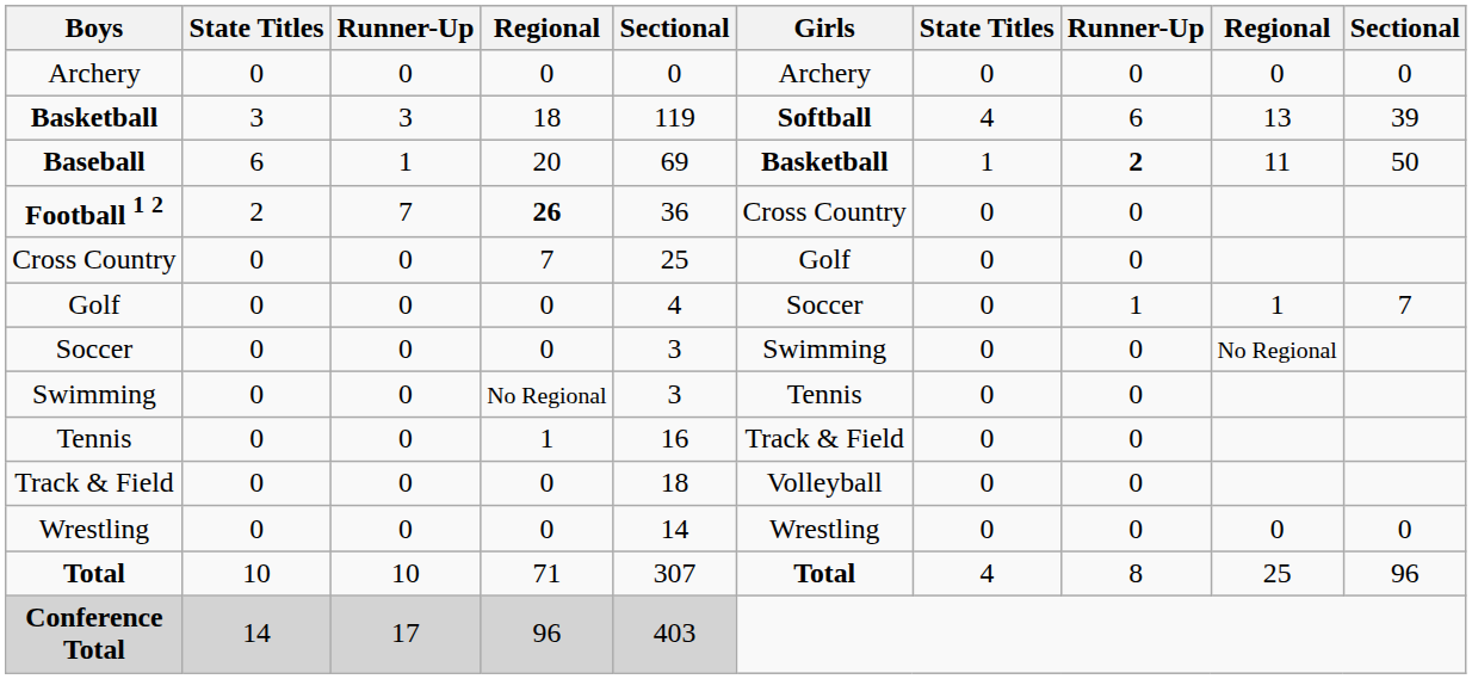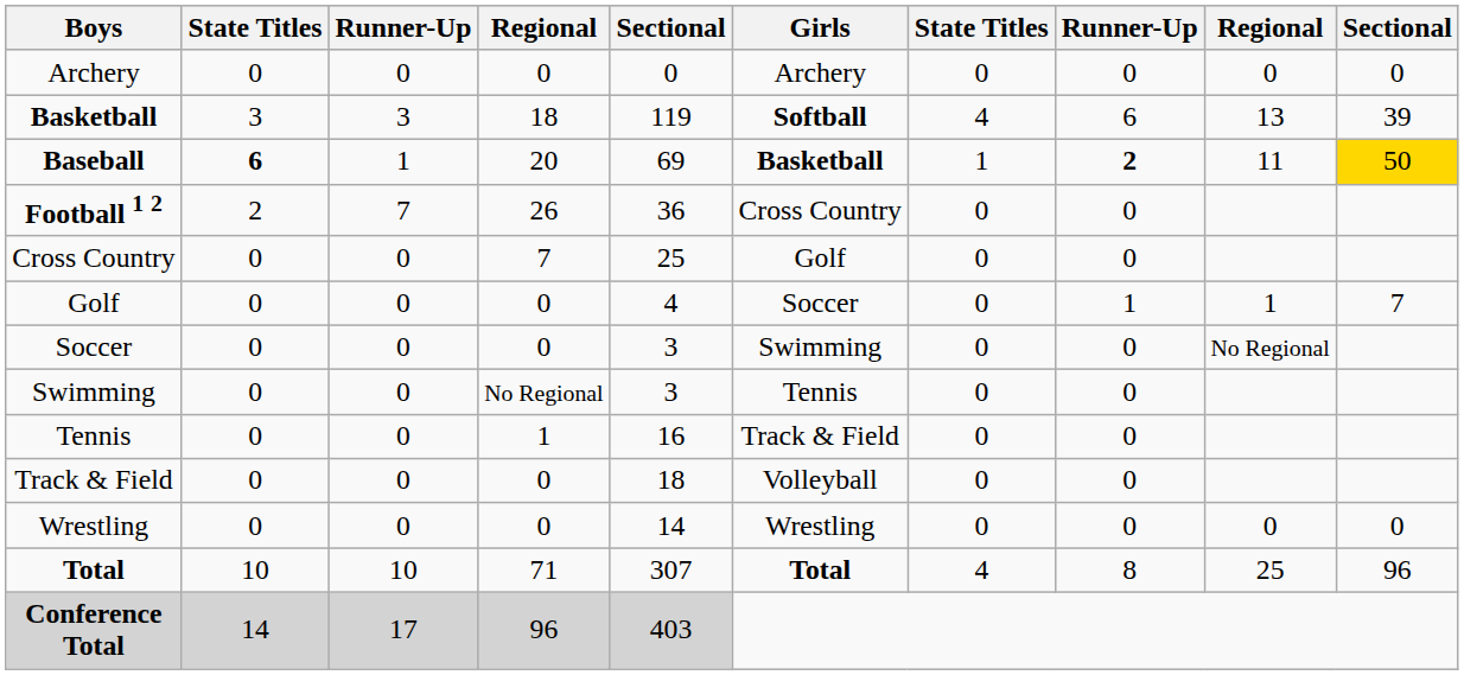Baseball | column 2: normal -> bold
Baseball | column 10: no background -> gold background
Football 1 2 | column 4: bold -> normal
